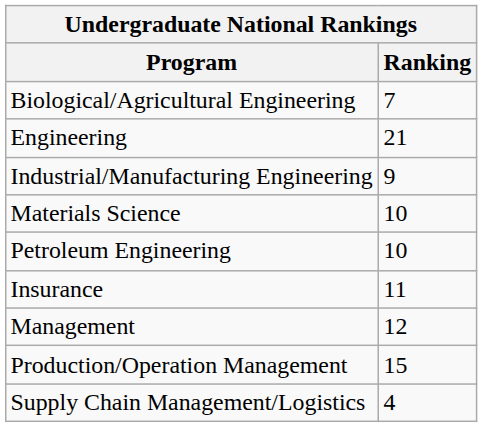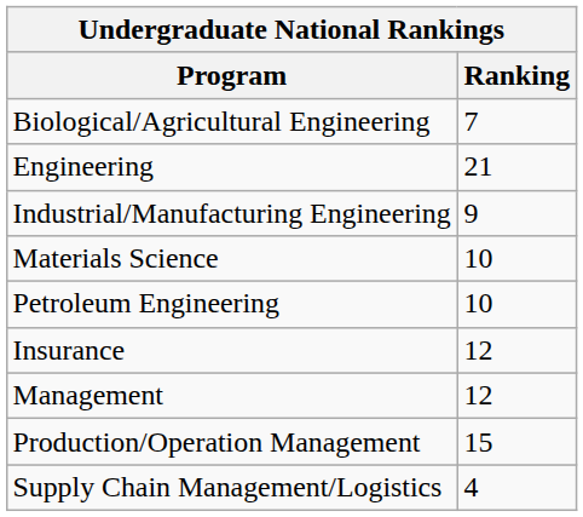Insurance | Ranking: 11 -> 12
